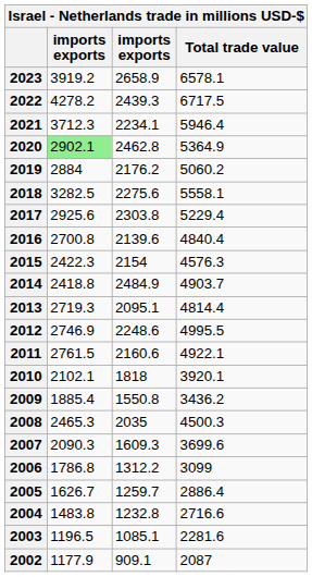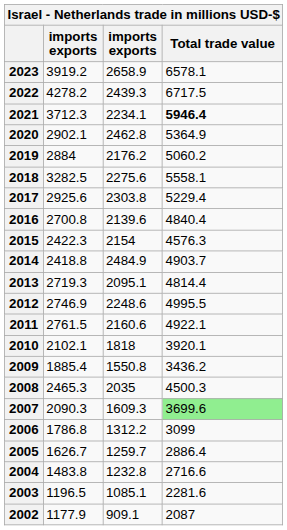2021 | Total trade value: normal -> bold
2020 | column 2: lightgreen background -> no background
2007 | Total trade value: no background -> lightgreen background
